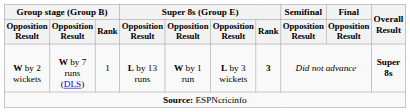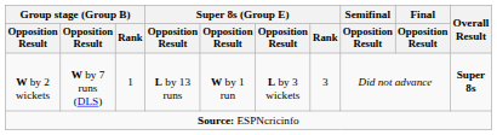W by 2 wickets | Super 8s (Group E) / Rank: bold -> normal
